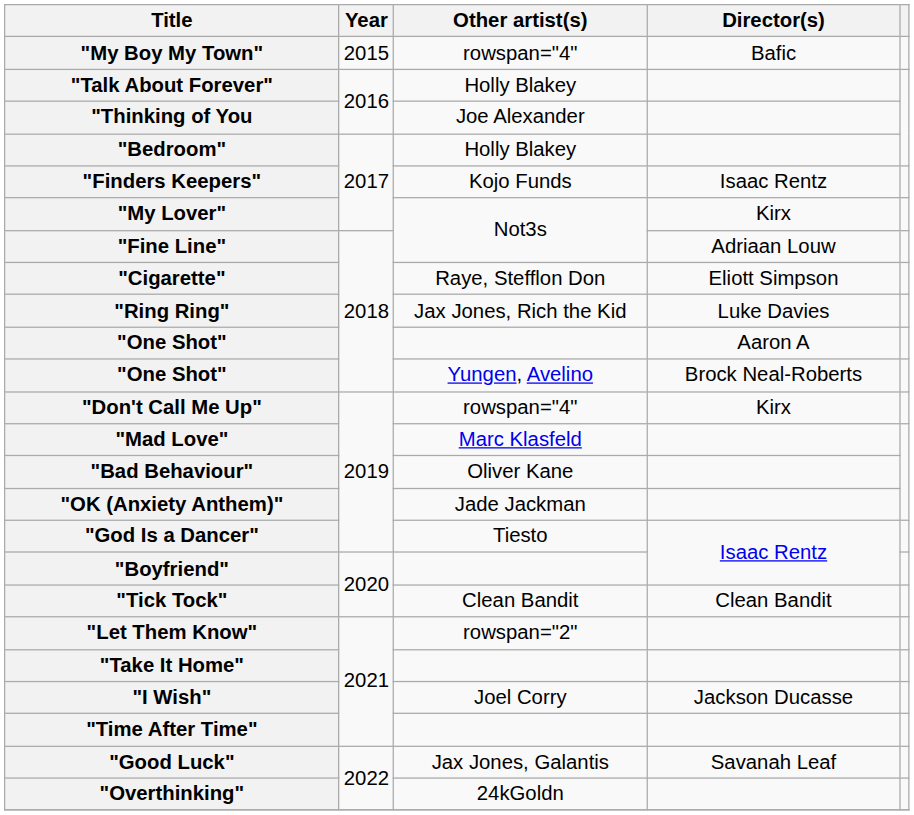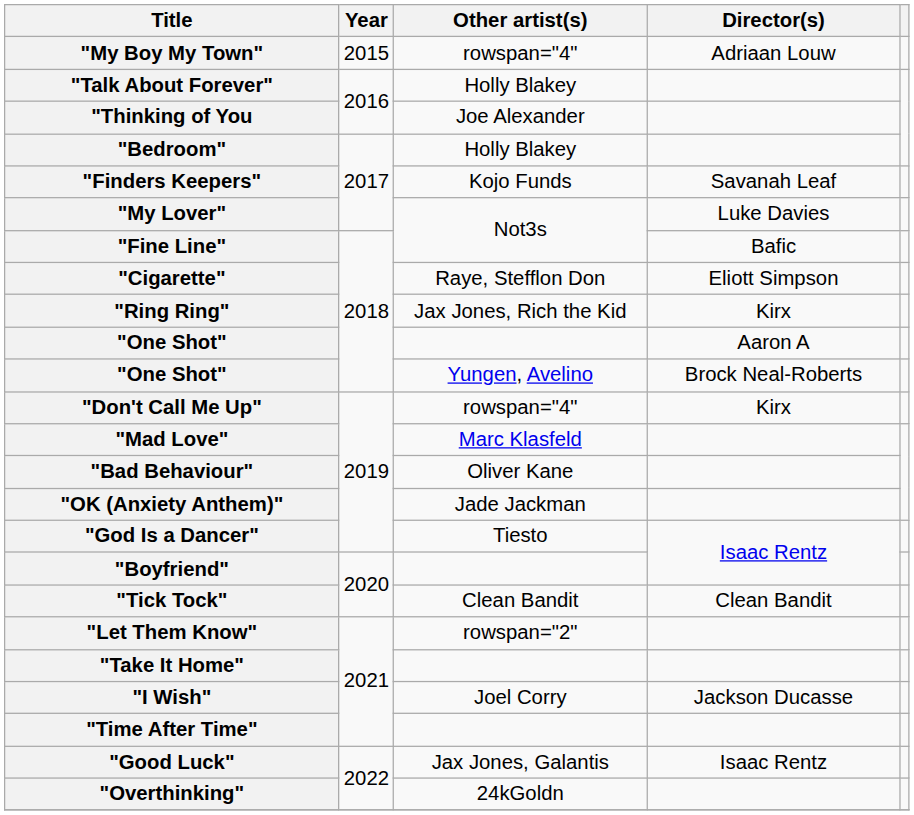"My Boy My Town" | Director(s): Bafic -> Adriaan Louw
"Finders Keepers" | Director(s): Isaac Rentz -> Savanah Leaf
"My Lover" | Director(s): Kirx -> Luke Davies
"Fine Line" | Director(s): Adriaan Louw -> Bafic
"Ring Ring" | Director(s): Luke Davies -> Kirx
"Good Luck" | Director(s): Savanah Leaf -> Isaac Rentz
